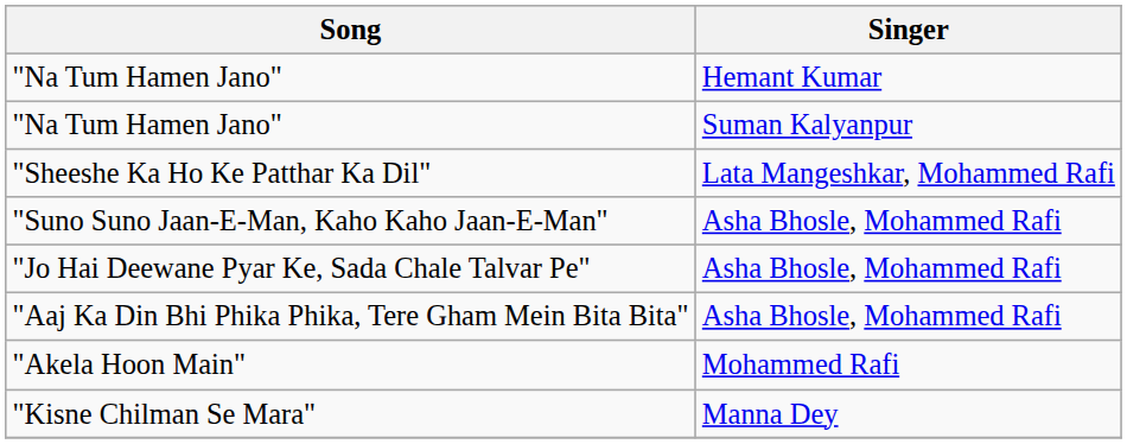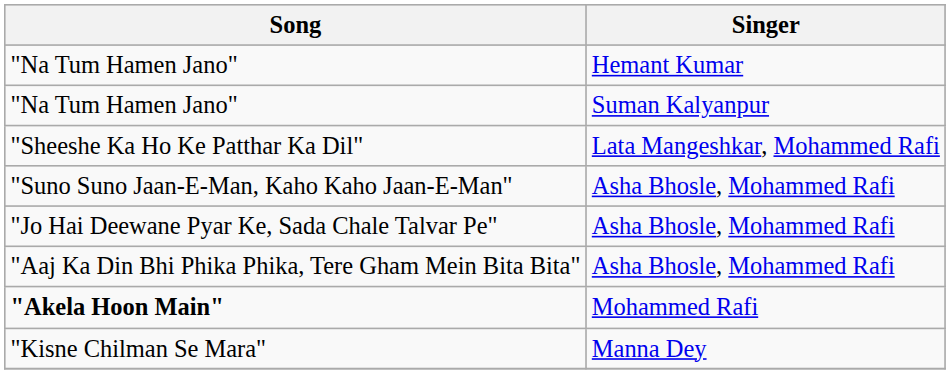row 8 | Song: normal -> bold
